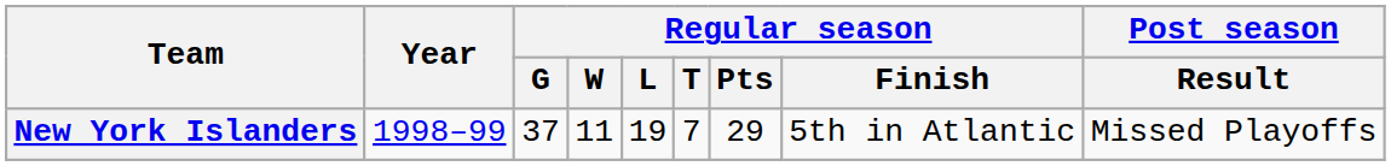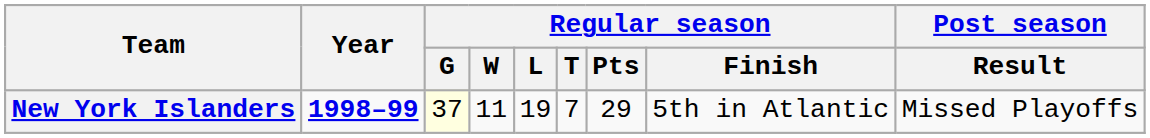New York Islanders | Year: normal -> bold
New York Islanders | Regular season / G: no background -> lightyellow background
